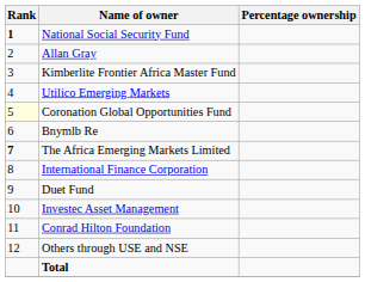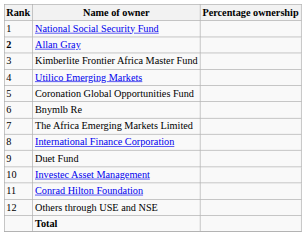National Social Security Fund | Rank: bold -> normal
Allan Gray | Rank: normal -> bold
Coronation Global Opportunities Fund | Rank: lightyellow background -> no background
The Africa Emerging Markets Limited | Rank: bold -> normal
